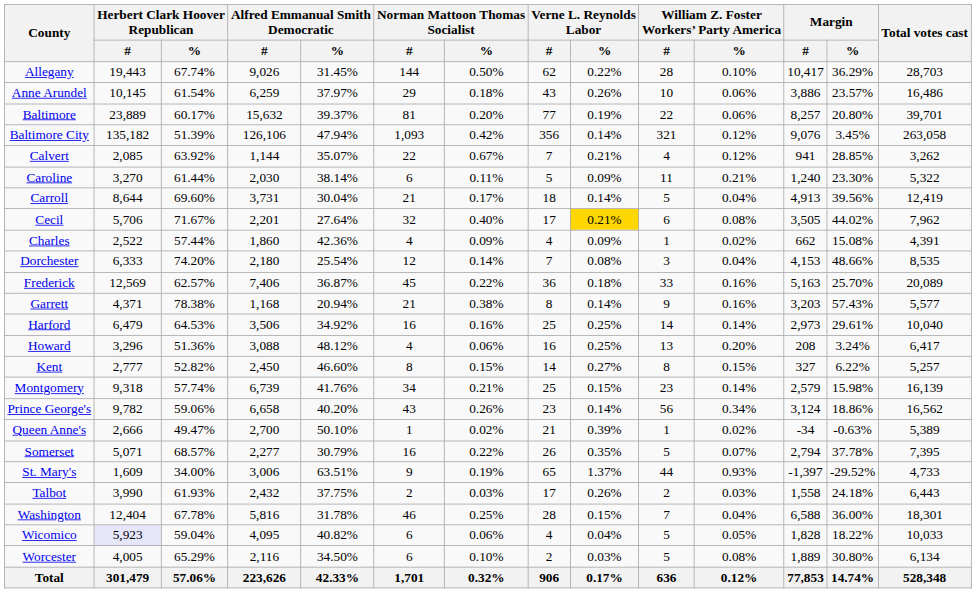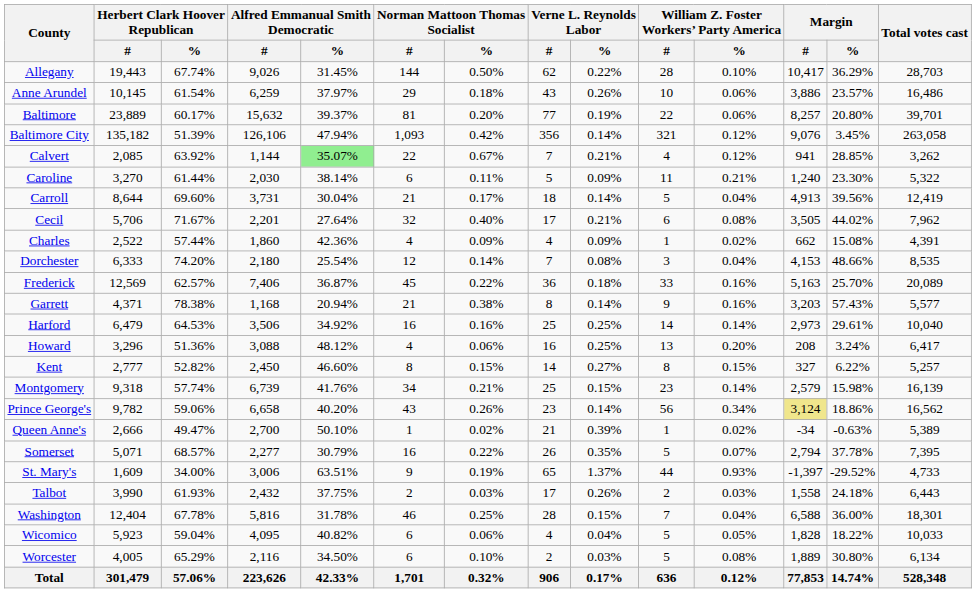Calvert | Alfred Emmanual Smith Democratic / %: no background -> lightgreen background
Cecil | Verne L. Reynolds Labor / %: gold background -> no background
Prince George's | Margin / #: no background -> khaki background
Wicomico | Herbert Clark Hoover Republican / #: lavender background -> no background
